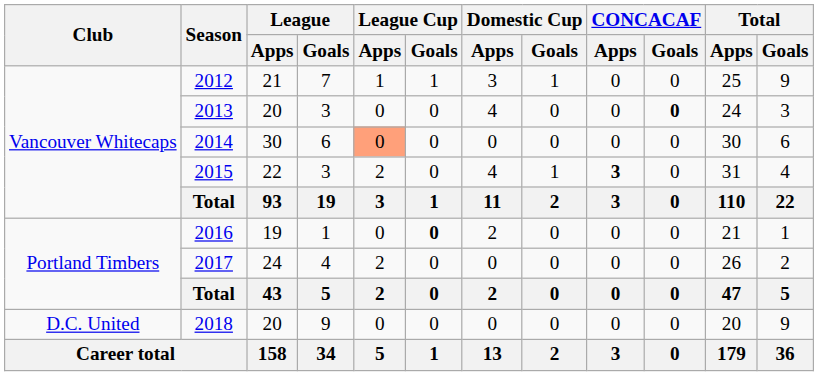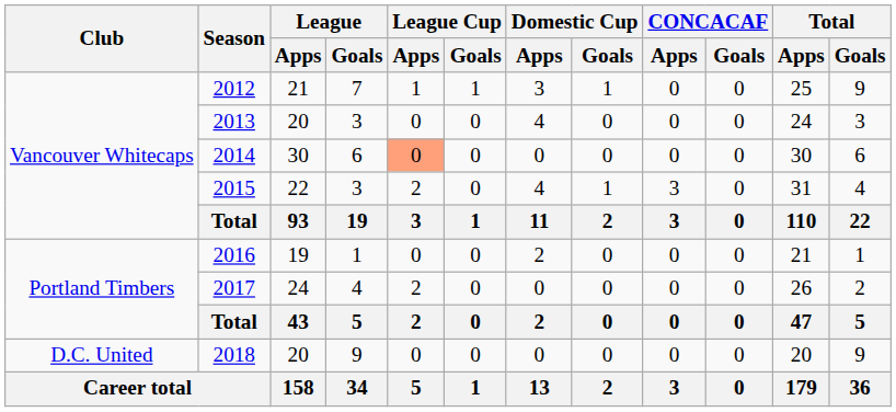2013 | CONCACAF / Goals: bold -> normal
2015 | CONCACAF / Apps: bold -> normal
2016 | League Cup / Goals: bold -> normal
